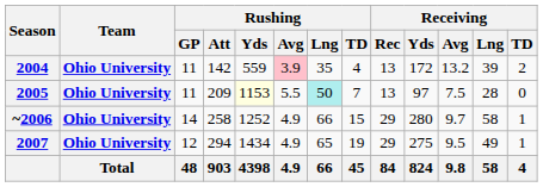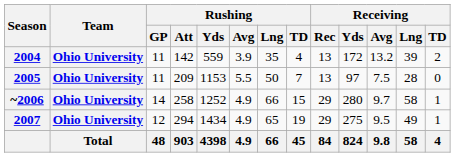2004 | Rushing / Avg: pink background -> no background
2005 | Rushing / Yds: lightyellow background -> no background
2005 | Rushing / Lng: paleturquoise background -> no background
